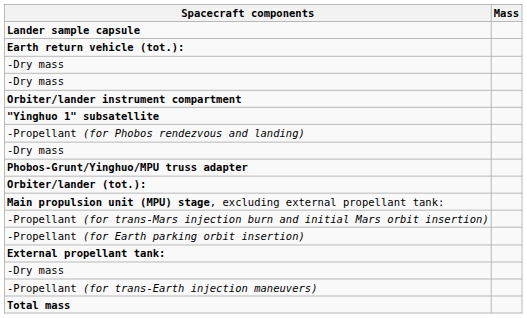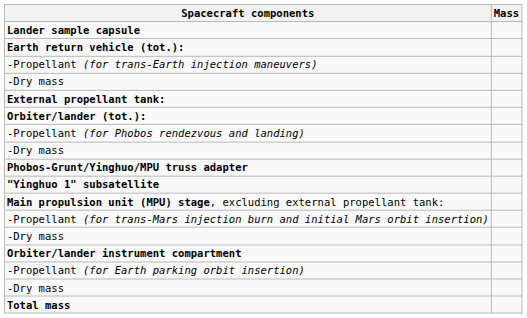row 4 | Spacecraft components: -Dry mass -> -Propellant (for trans-Earth injection maneuvers)
row 6 | Spacecraft components: Orbiter/lander instrument compartment -> External propellant tank:
row 7 | Spacecraft components: "Yinghuo 1" subsatellite -> Orbiter/lander (tot.):
row 11 | Spacecraft components: Orbiter/lander (tot.): -> "Yinghuo 1" subsatellite
row 14 | Spacecraft components: -Propellant (for Earth parking orbit insertion) -> -Dry mass
row 15 | Spacecraft components: External propellant tank: -> Orbiter/lander instrument compartment
row 16 | Spacecraft components: -Dry mass -> -Propellant (for Earth parking orbit insertion)
row 17 | Spacecraft components: -Propellant (for trans-Earth injection maneuvers) -> -Dry mass
